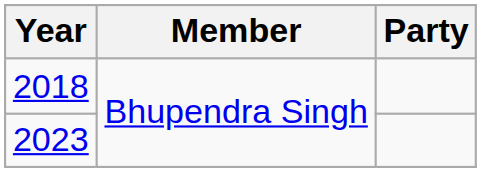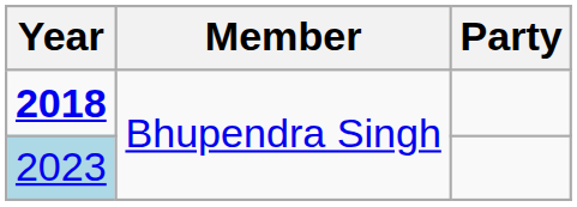2018 | Year: normal -> bold
2023 | Year: no background -> lightblue background
